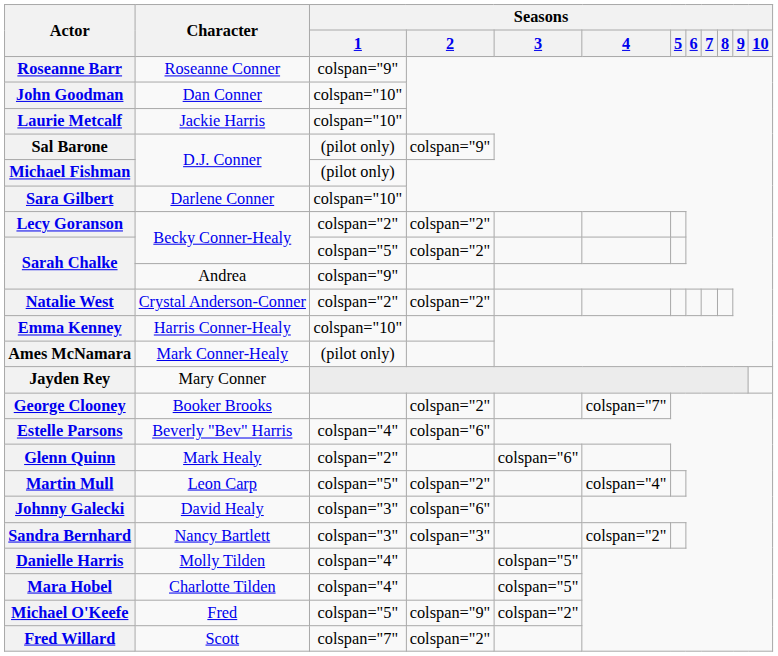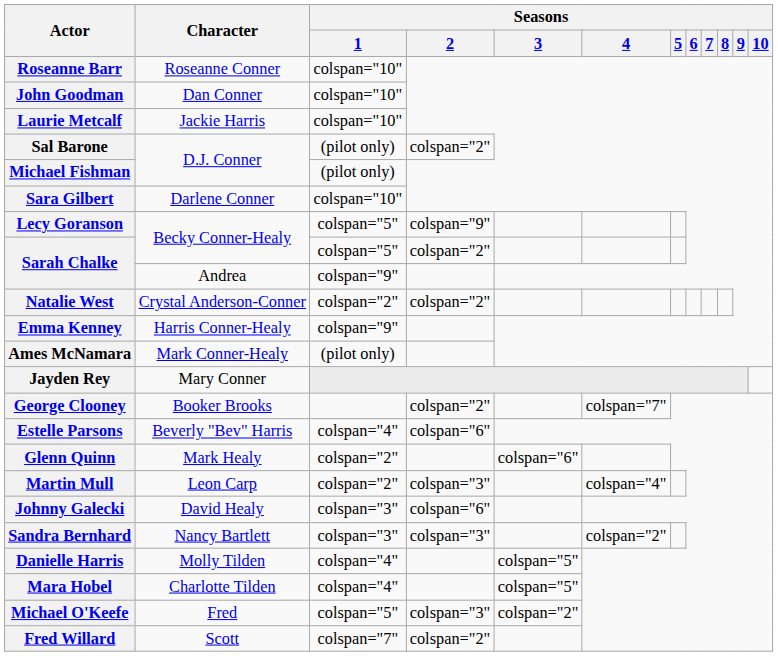Roseanne Barr | Seasons / 1: colspan="9" -> colspan="10"
Sal Barone | Seasons / 2: colspan="9" -> colspan="2"
Lecy Goranson | Seasons / 1: colspan="2" -> colspan="5"
Lecy Goranson | Seasons / 2: colspan="2" -> colspan="9"
Emma Kenney | Seasons / 1: colspan="10" -> colspan="9"
Martin Mull | Seasons / 1: colspan="5" -> colspan="2"
Martin Mull | Seasons / 2: colspan="2" -> colspan="3"
Michael O'Keefe | Seasons / 2: colspan="9" -> colspan="3"
